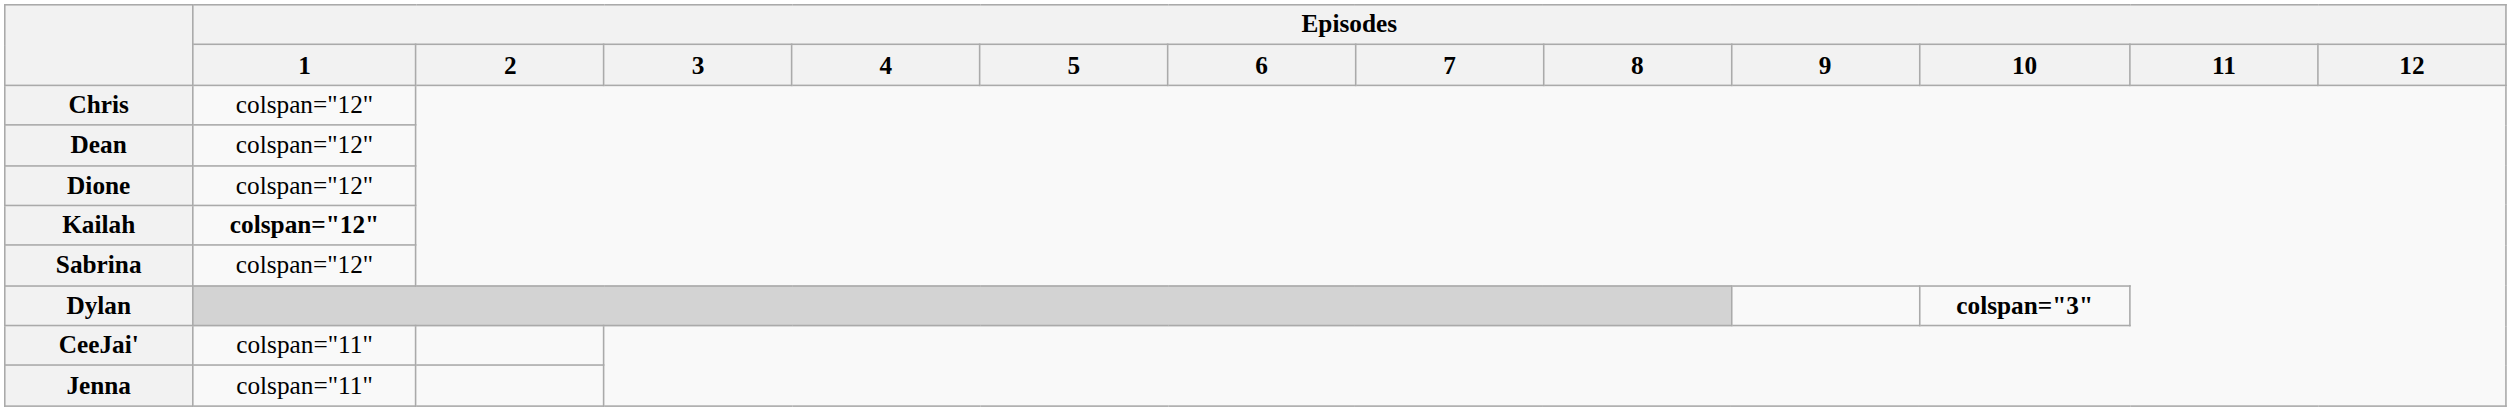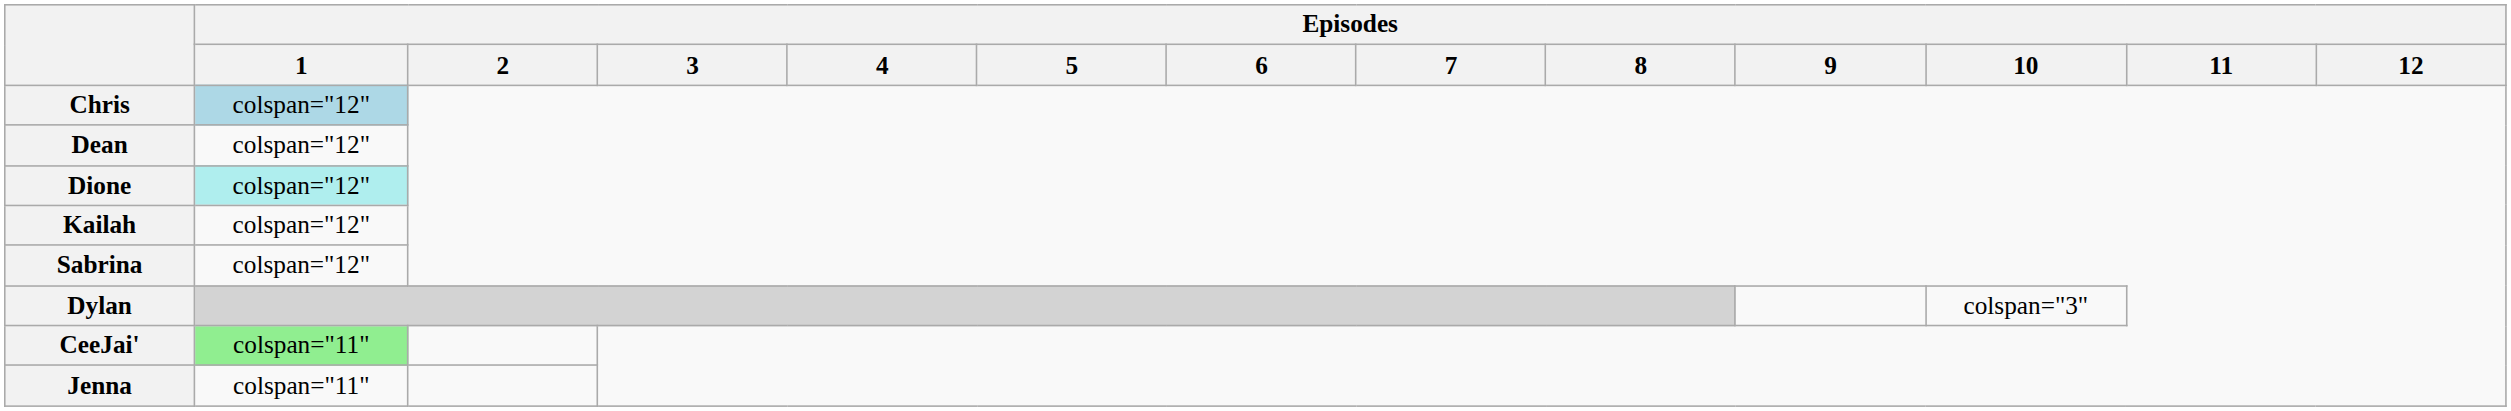Chris | Episodes / 1: no background -> lightblue background
Dione | Episodes / 1: no background -> paleturquoise background
Kailah | Episodes / 1: bold -> normal
Dylan | Episodes / 10: bold -> normal
CeeJai' | Episodes / 1: no background -> lightgreen background
